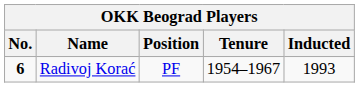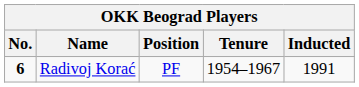Radivoj Korać | Inducted: 1993 -> 1991
